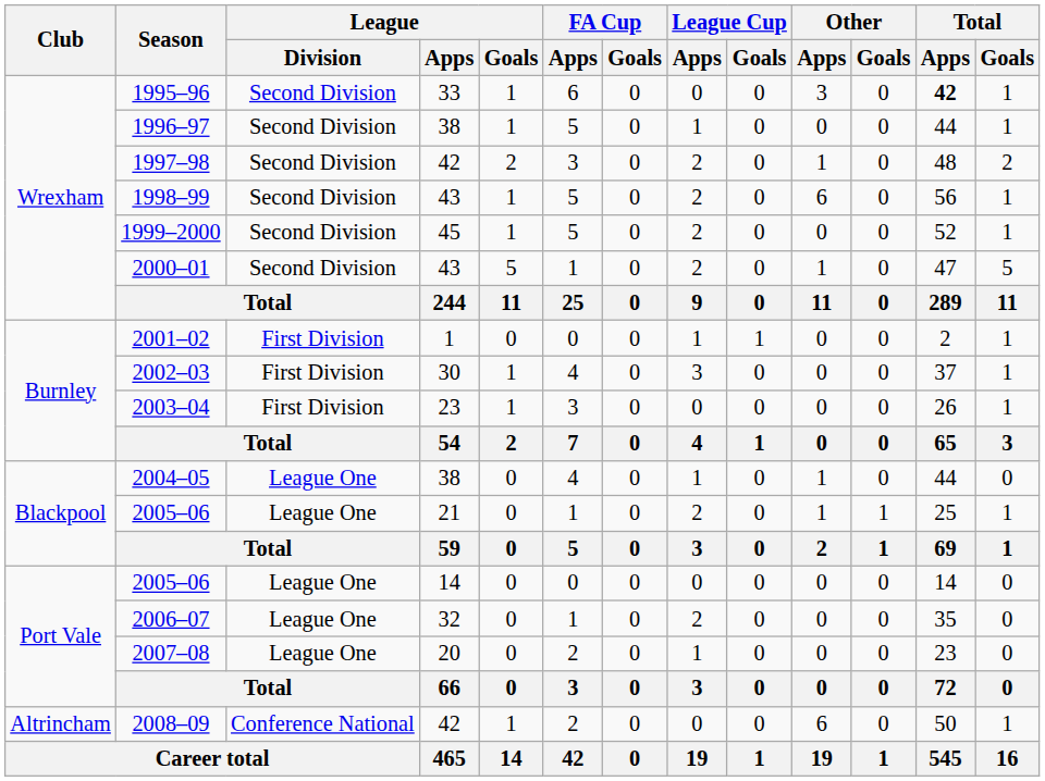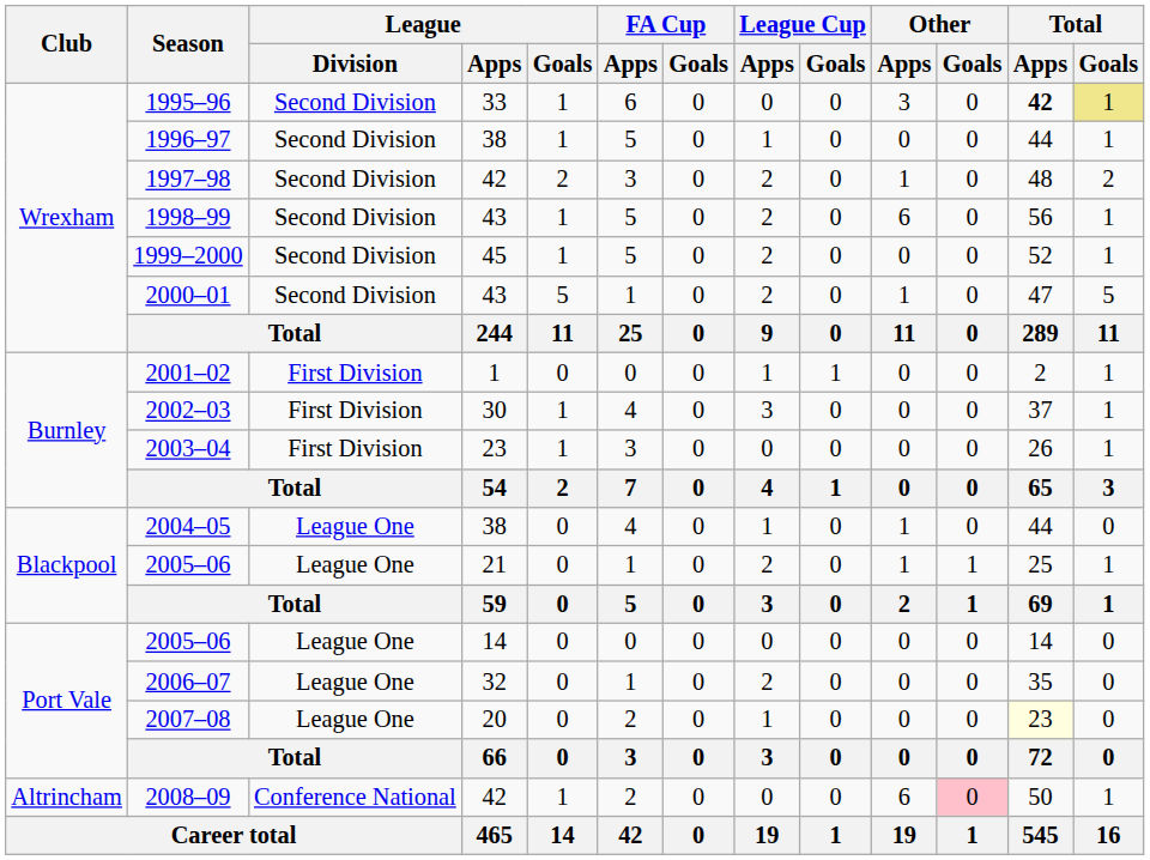1995–96 | Total / Goals: no background -> khaki background
2007–08 | Total / Apps: no background -> lightyellow background
2008–09 | Other / Goals: no background -> pink background
